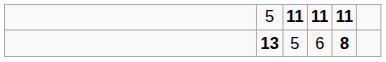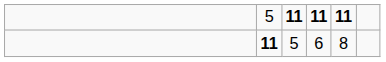row 2 | column 2: 13 -> 11
row 2 | column 5: bold -> normal
